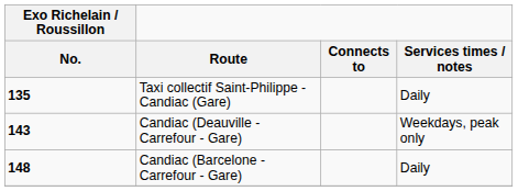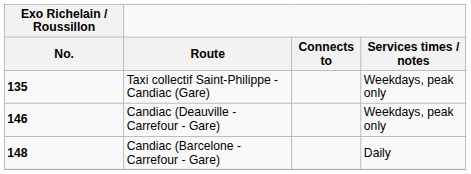Taxi collectif Saint-Philippe - Candiac (Gare) | Services times / notes: Daily -> Weekdays, peak only
Candiac (Deauville - Carrefour - Gare) | Exo Richelain / Roussillon / No.: 143 -> 146
